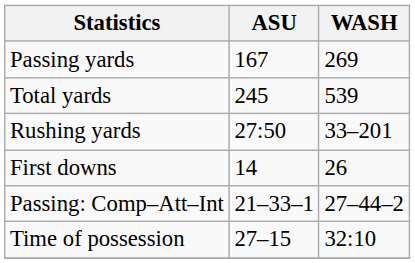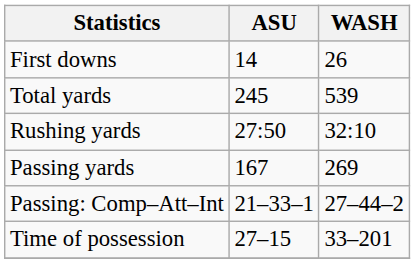rows swapped: First downs <-> Passing yards
Rushing yards | WASH: 33–201 -> 32:10
Time of possession | WASH: 32:10 -> 33–201
